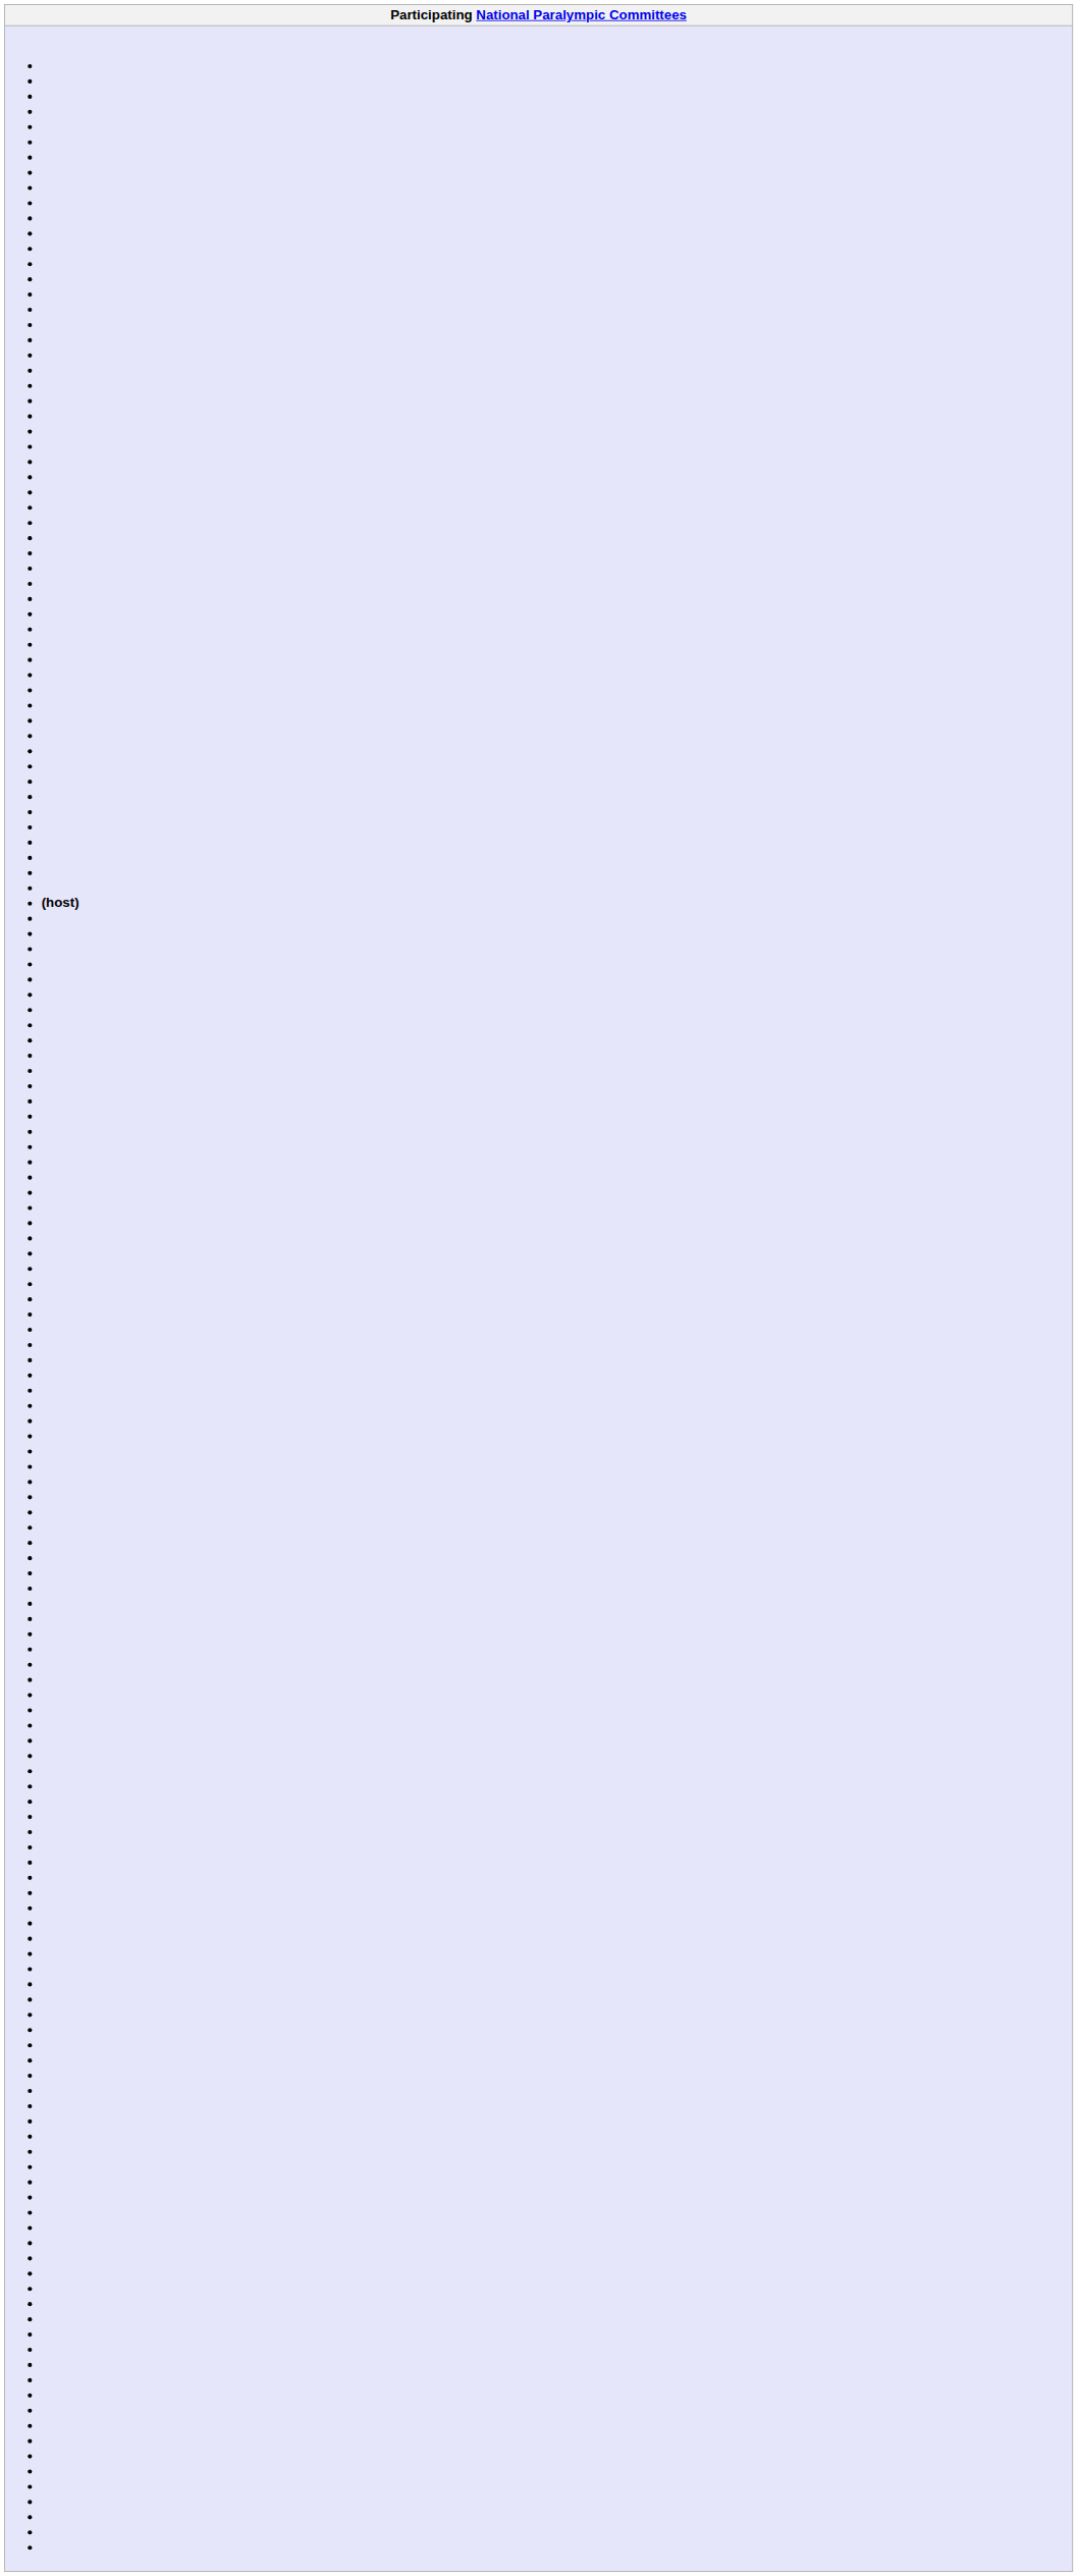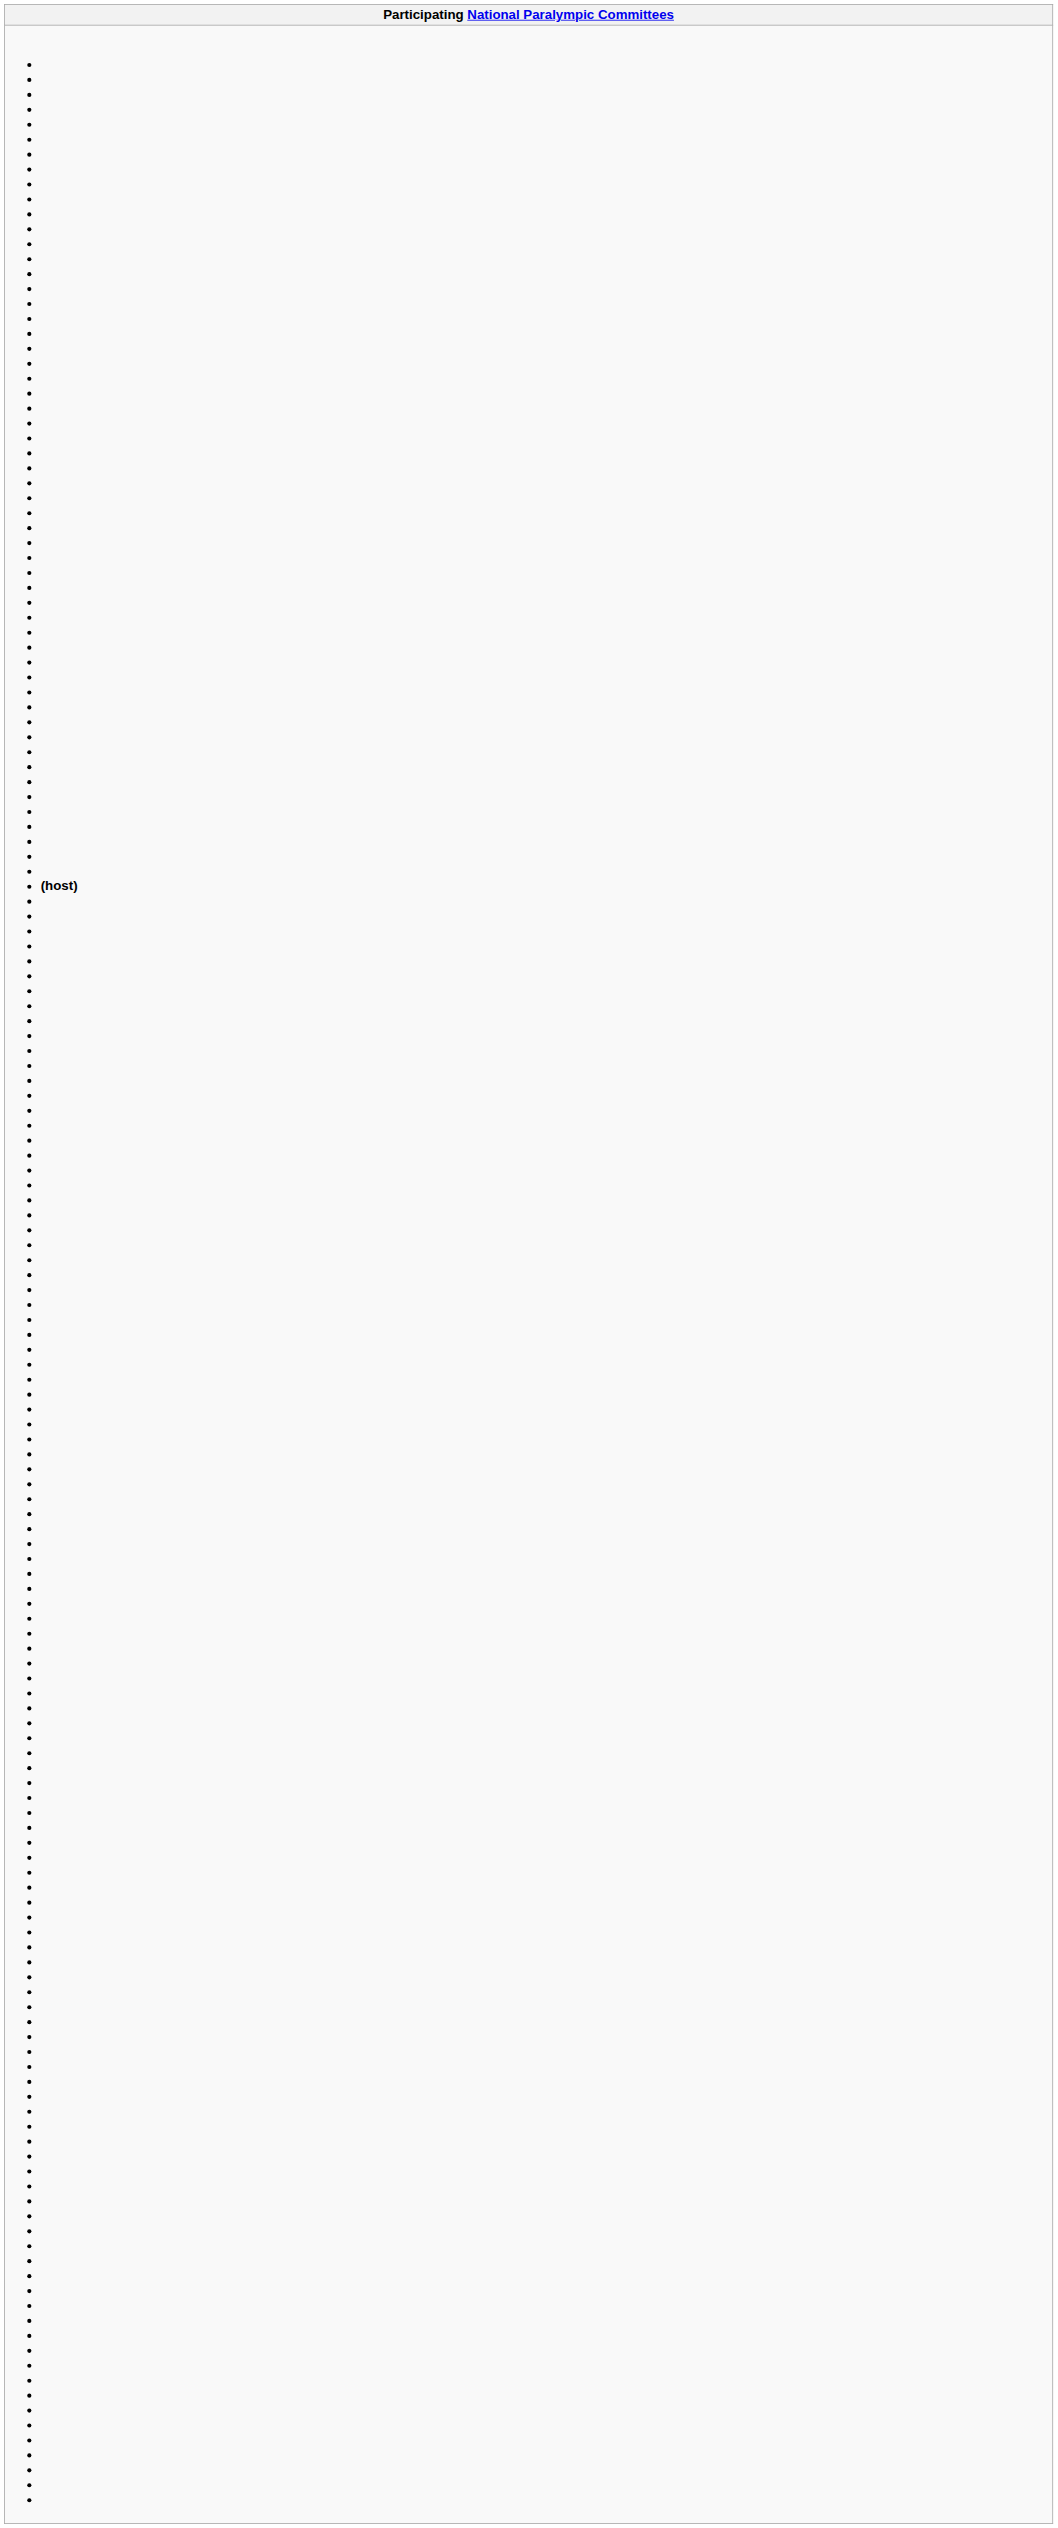row 2 | column 1: lavender background -> no background
